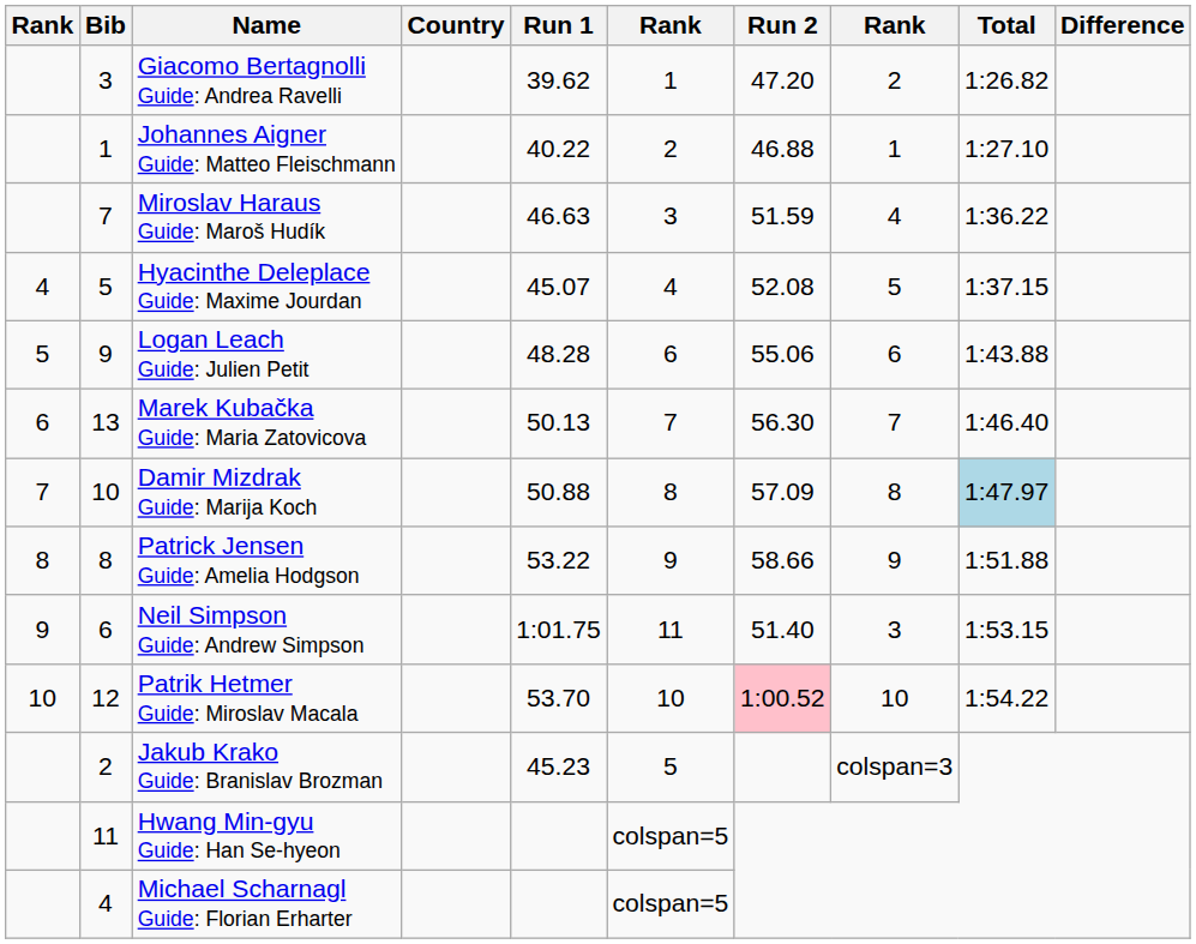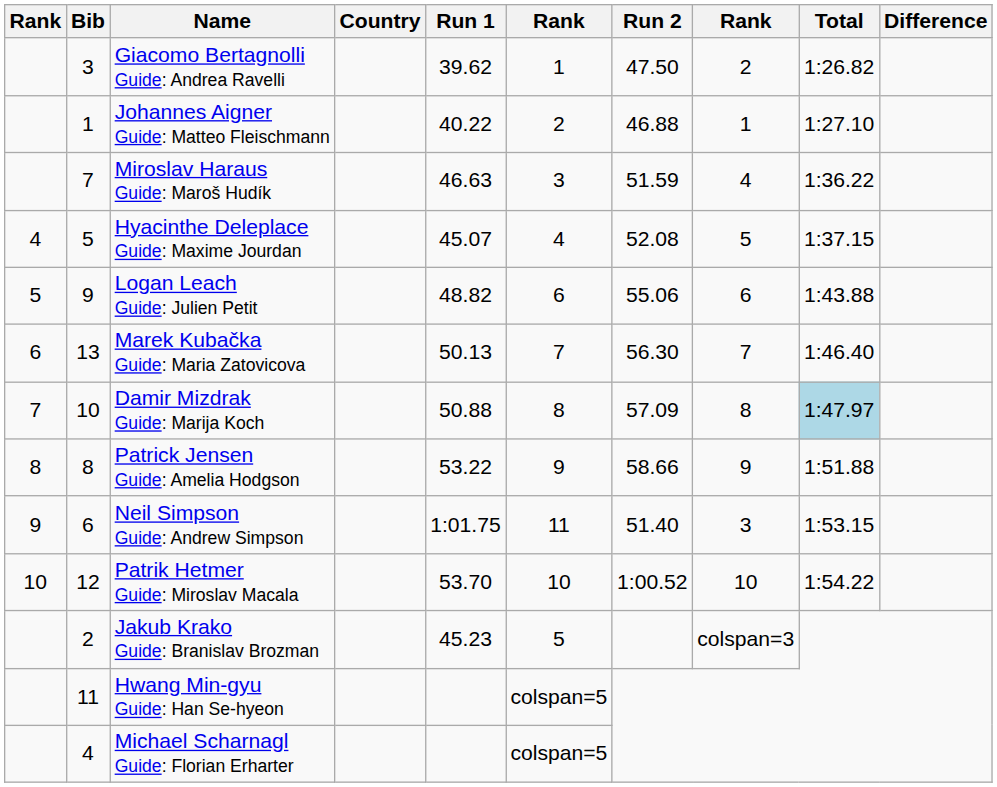Giacomo Bertagnolli Guide: Andrea Ravelli | Run 2: 47.20 -> 47.50
Logan Leach Guide: Julien Petit | Run 1: 48.28 -> 48.82
Patrik Hetmer Guide: Miroslav Macala | Run 2: pink background -> no background
